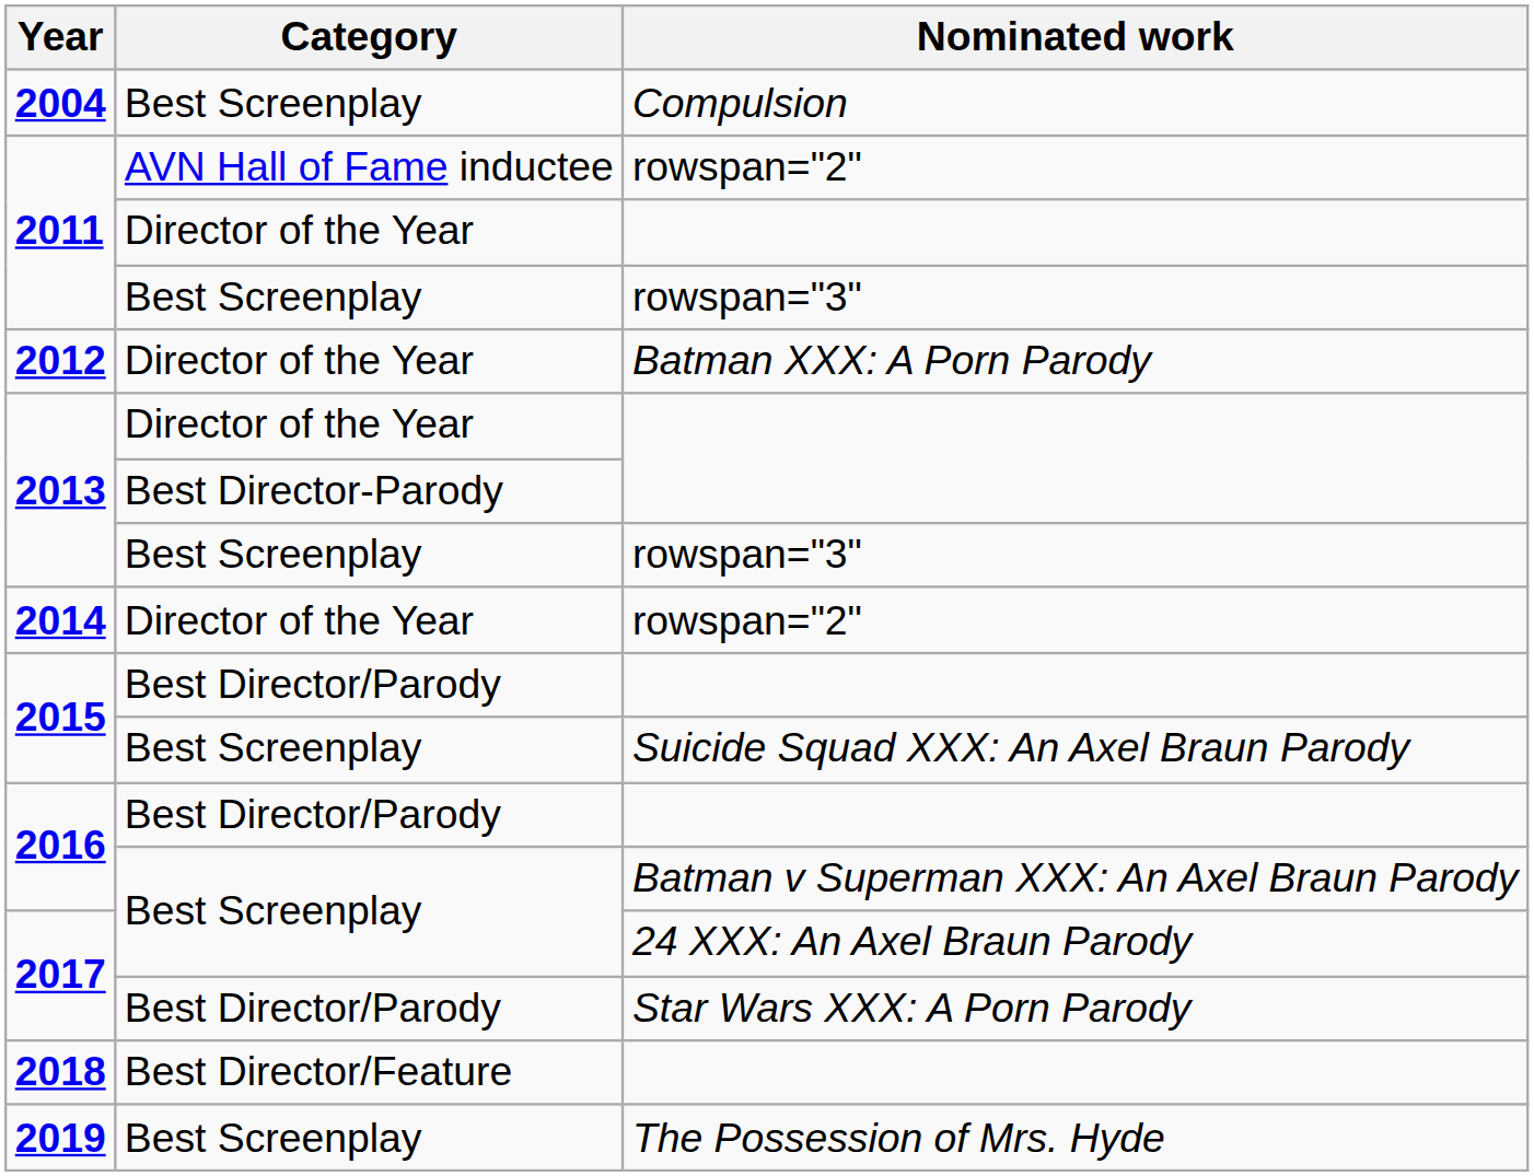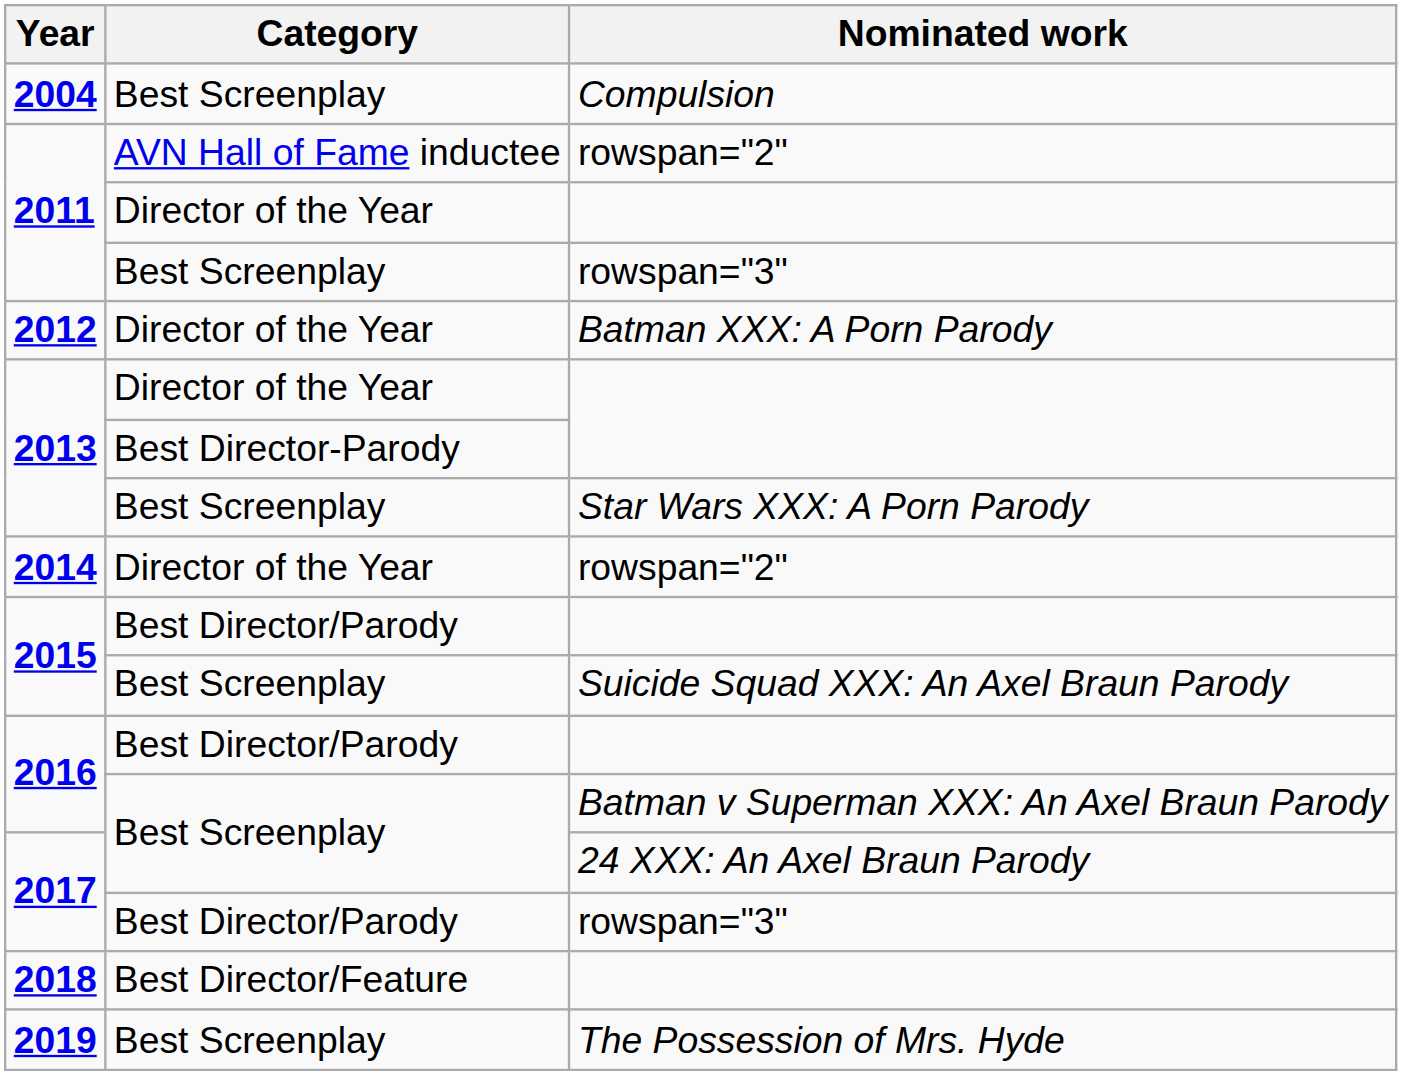2013 / Best Screenplay | Nominated work: rowspan="3" -> Star Wars XXX: A Porn Parody
2017 / Best Director/Parody | Nominated work: Star Wars XXX: A Porn Parody -> rowspan="3"
